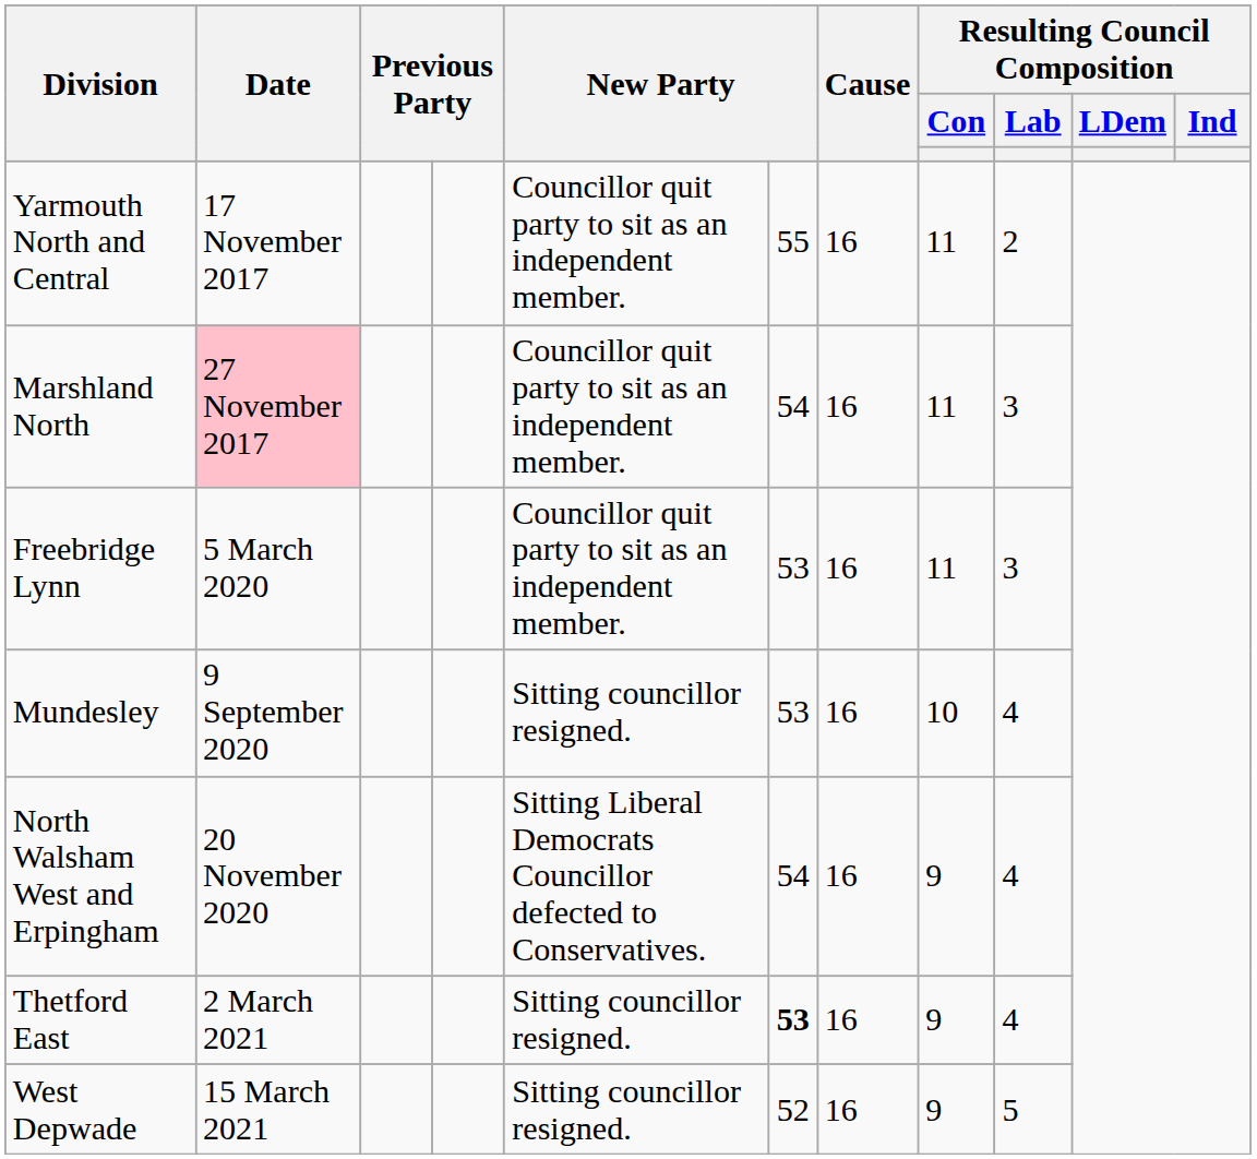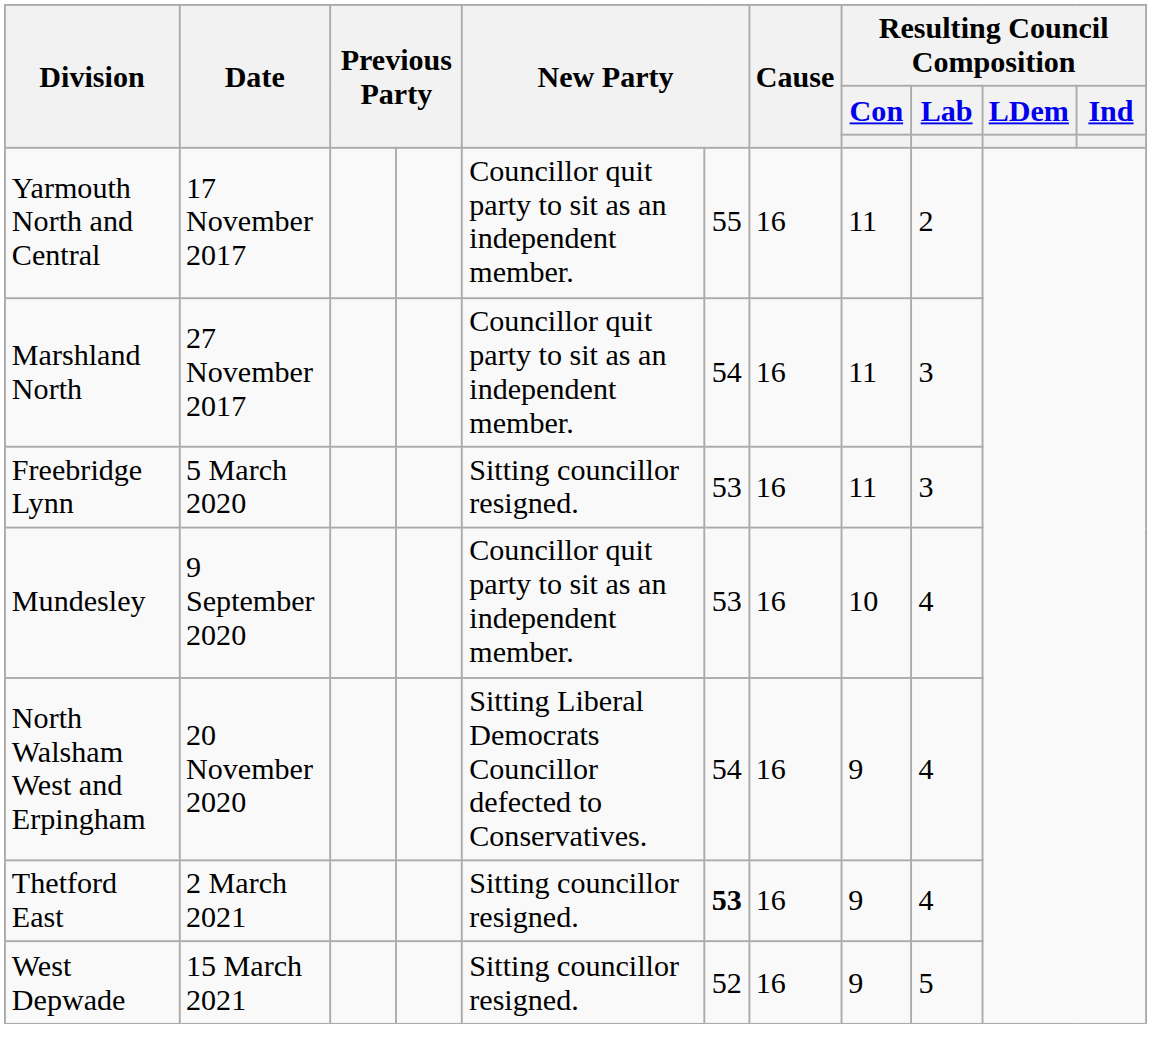Marshland North | Date: pink background -> no background
Freebridge Lynn | column 5: Councillor quit party to sit as an independent member. -> Sitting councillor resigned.
Mundesley | column 5: Sitting councillor resigned. -> Councillor quit party to sit as an independent member.
